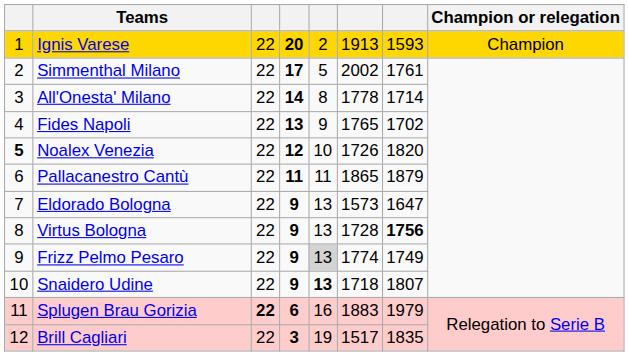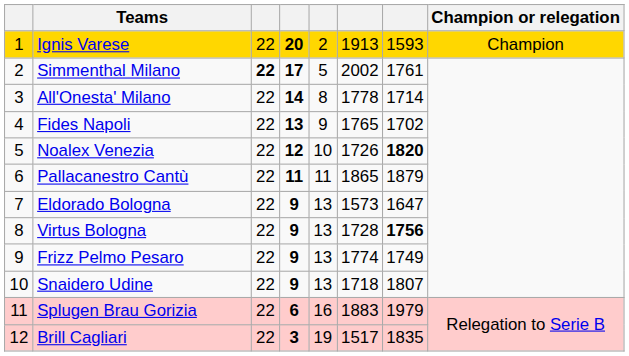Simmenthal Milano | column 3: normal -> bold
Noalex Venezia | column 1: bold -> normal
Noalex Venezia | column 7: normal -> bold
Frizz Pelmo Pesaro | column 5: lightgrey background -> no background
Snaidero Udine | column 5: bold -> normal
Splugen Brau Gorizia | column 3: bold -> normal
